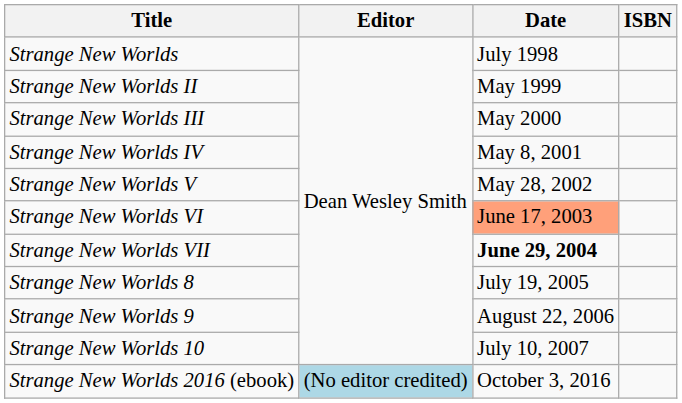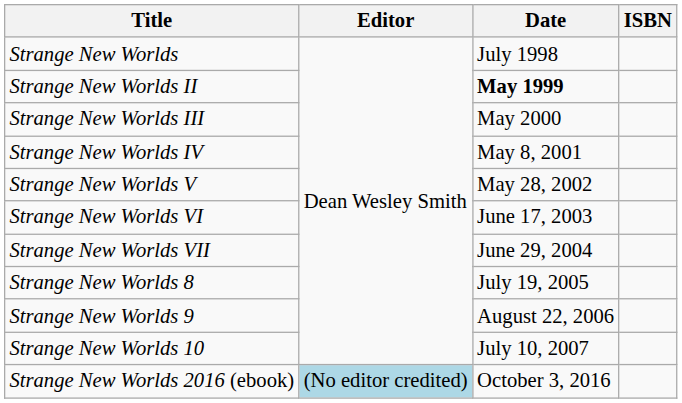Strange New Worlds II | Date: normal -> bold
Strange New Worlds VI | Date: lightsalmon background -> no background
Strange New Worlds VII | Date: bold -> normal
